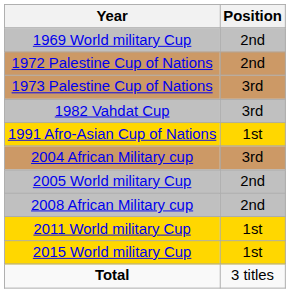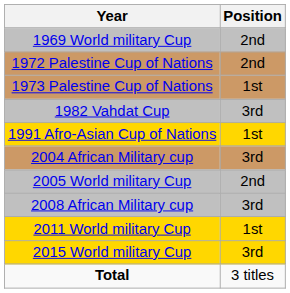1973 Palestine Cup of Nations | Position: 3rd -> 1st
2008 African Military cup | Position: 2nd -> 3rd
2015 World military Cup | Position: 1st -> 3rd
